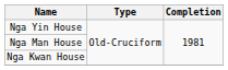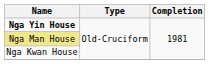Nga Yin House | Name: normal -> bold
Nga Man House | Name: no background -> khaki background
